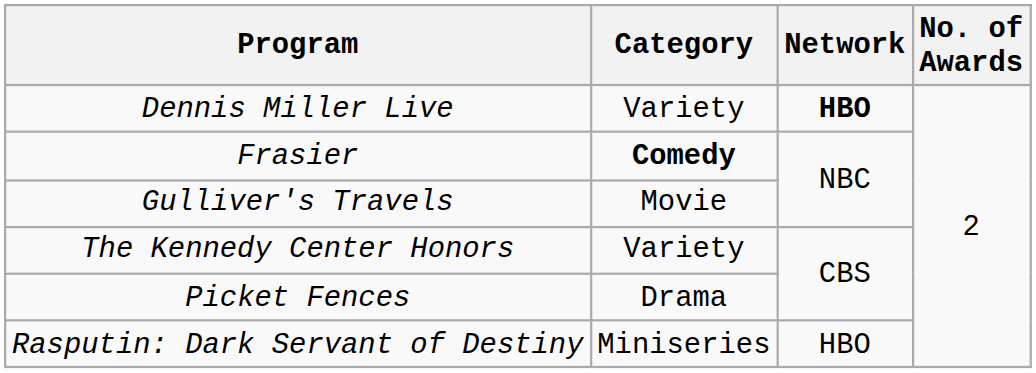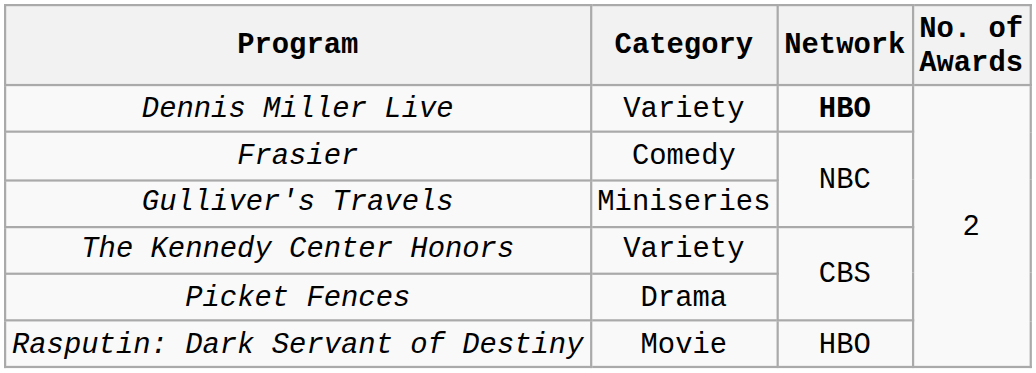Frasier | Category: bold -> normal
Gulliver's Travels | Category: Movie -> Miniseries
Rasputin: Dark Servant of Destiny | Category: Miniseries -> Movie
